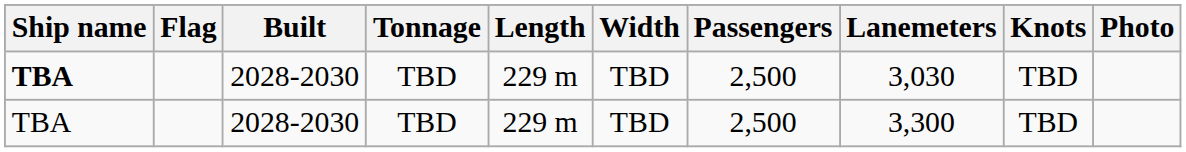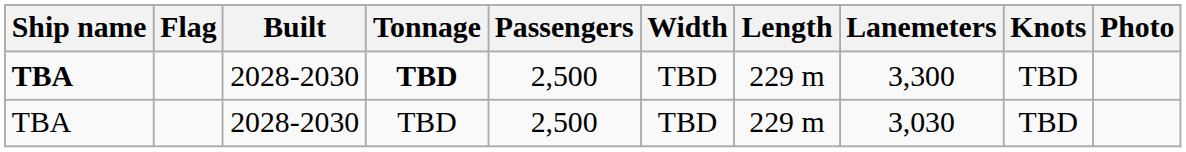columns swapped: Length <-> Passengers
row 2 | Tonnage: normal -> bold
row 2 | Lanemeters: 3,030 -> 3,300
row 3 | Lanemeters: 3,300 -> 3,030
